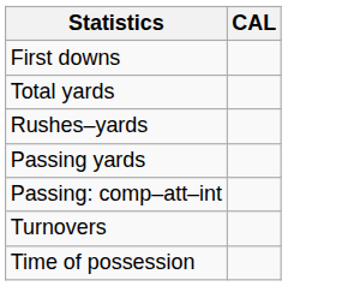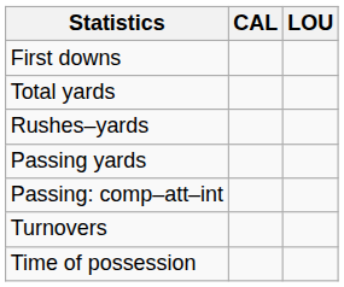+ column: LOU
